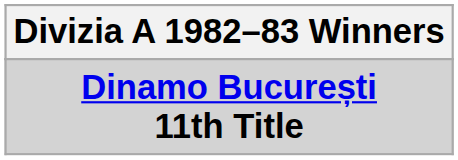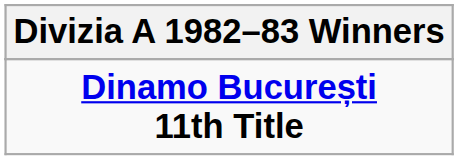row 2 | column 1: lightgrey background -> no background
